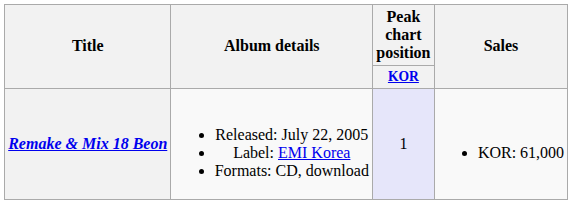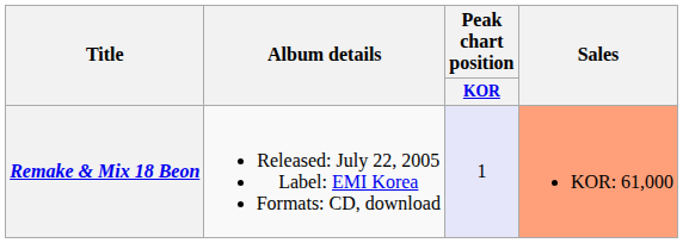Remake & Mix 18 Beon | Sales: no background -> lightsalmon background
